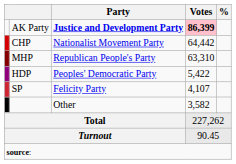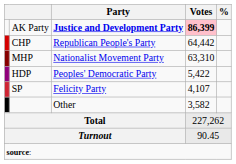CHP | Party: Nationalist Movement Party -> Republican People's Party
MHP | Party: Republican People's Party -> Nationalist Movement Party
